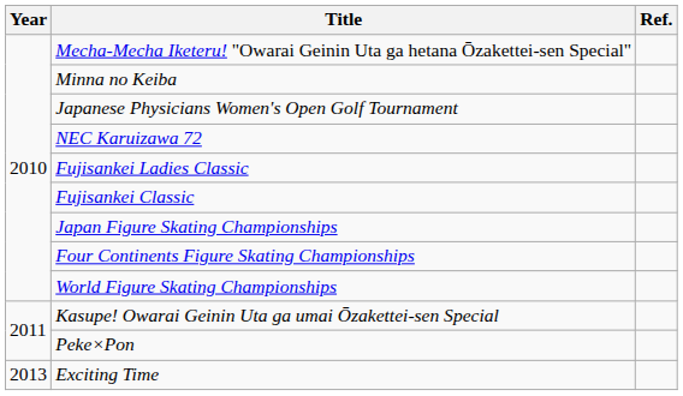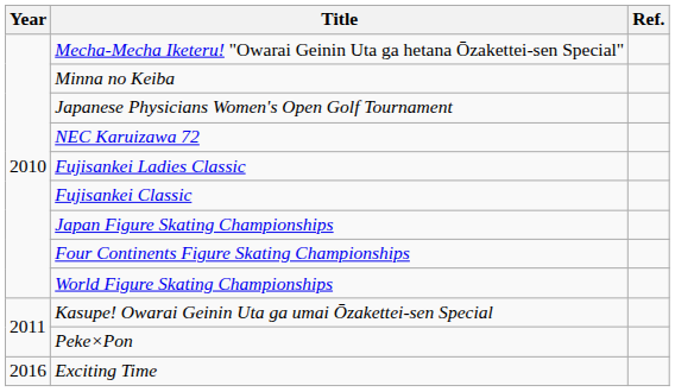Exciting Time | Year: 2013 -> 2016
